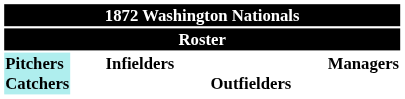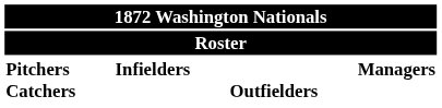Pitchers Catchers | column 1: paleturquoise background -> no background
